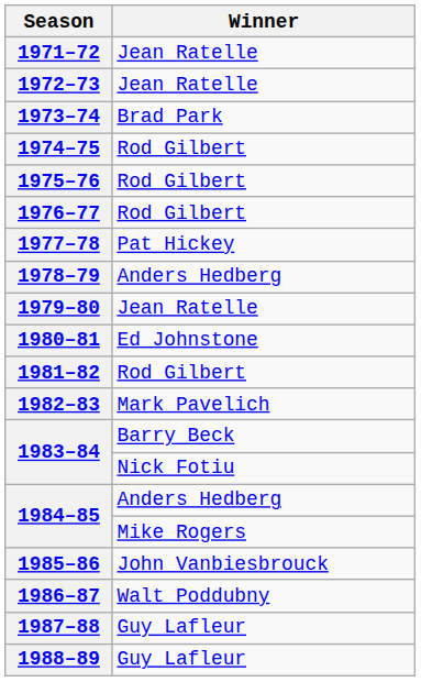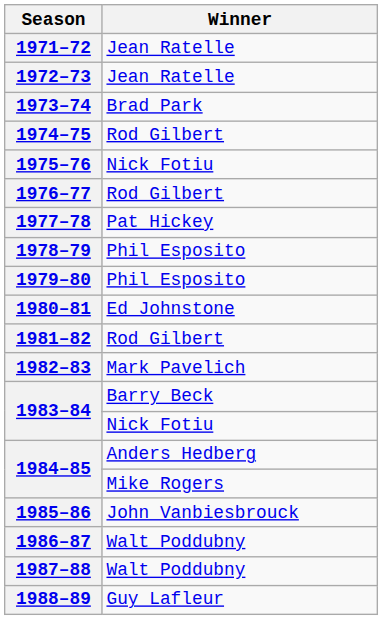row 6 | Winner: Rod Gilbert -> Nick Fotiu
row 9 | Winner: Anders Hedberg -> Phil Esposito
row 10 | Winner: Jean Ratelle -> Phil Esposito
row 20 | Winner: Guy Lafleur -> Walt Poddubny
